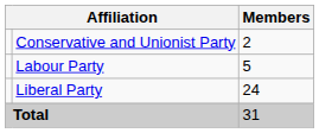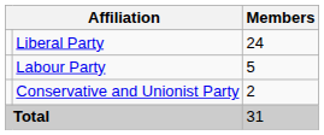rows swapped: Liberal Party <-> Conservative and Unionist Party
